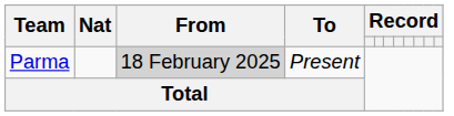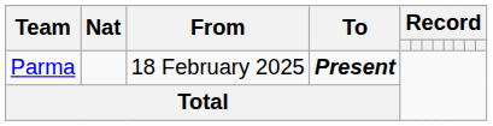Parma | From: lightgrey background -> no background
Parma | To: normal -> bold
